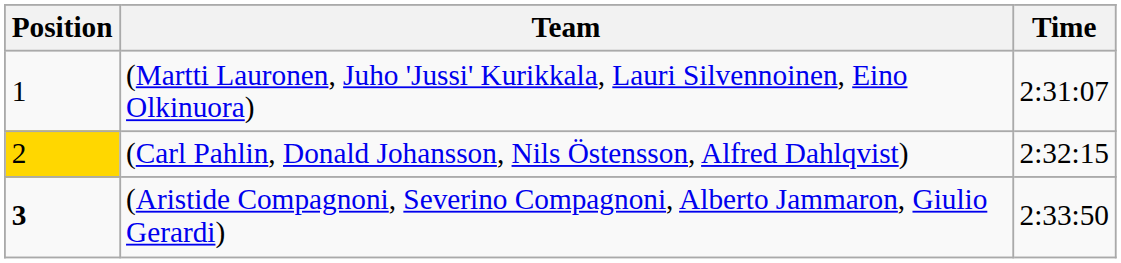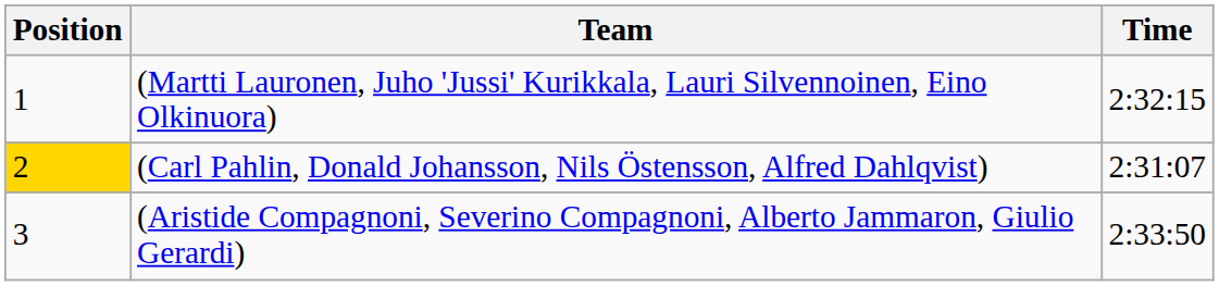row 2 | Time: 2:31:07 -> 2:32:15
row 3 | Time: 2:32:15 -> 2:31:07
row 4 | Position: bold -> normal
